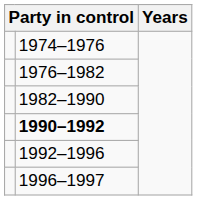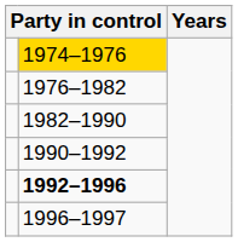1974–1976 | column 2: no background -> gold background
1990–1992 | column 2: bold -> normal
1992–1996 | column 2: normal -> bold
